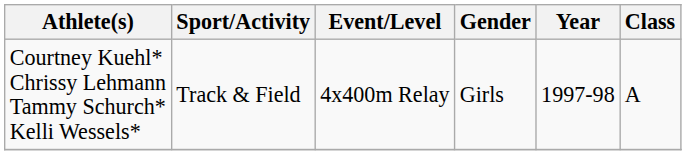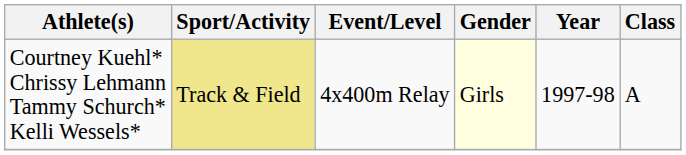row 2 | Sport/Activity: no background -> khaki background
row 2 | Gender: no background -> lightyellow background
